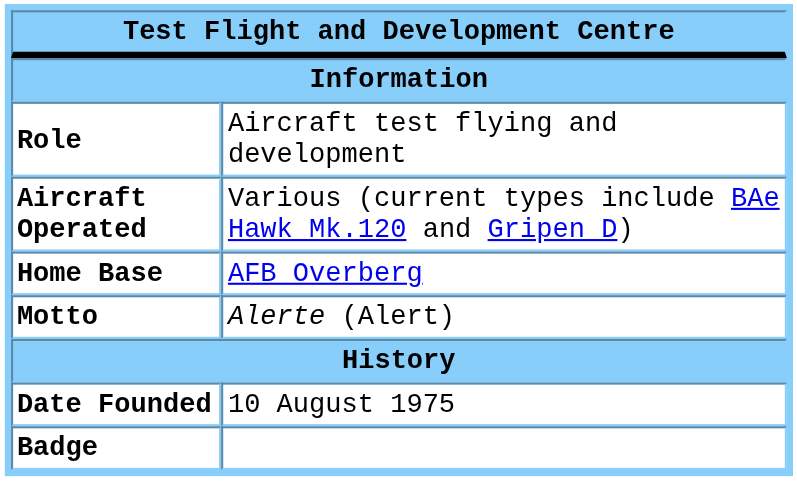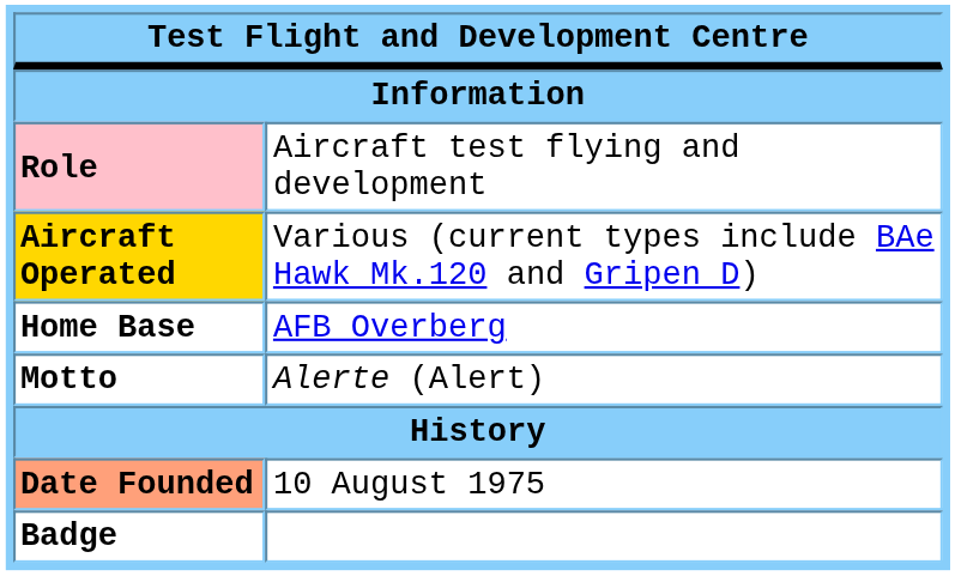Role | column 1: no background -> pink background
Aircraft Operated | column 1: no background -> gold background
Date Founded | column 1: no background -> lightsalmon background
